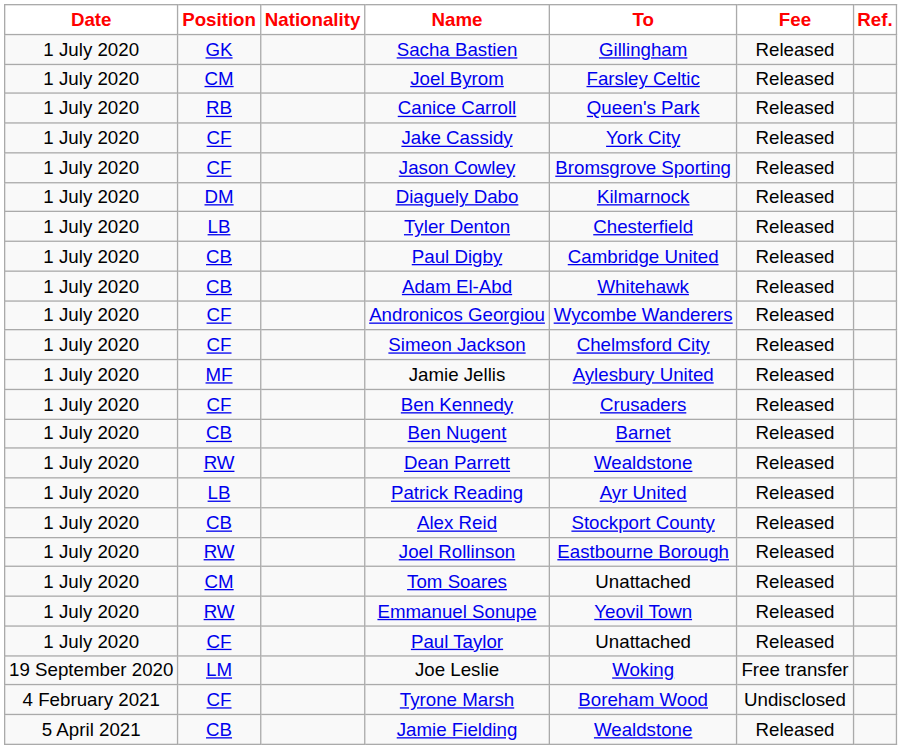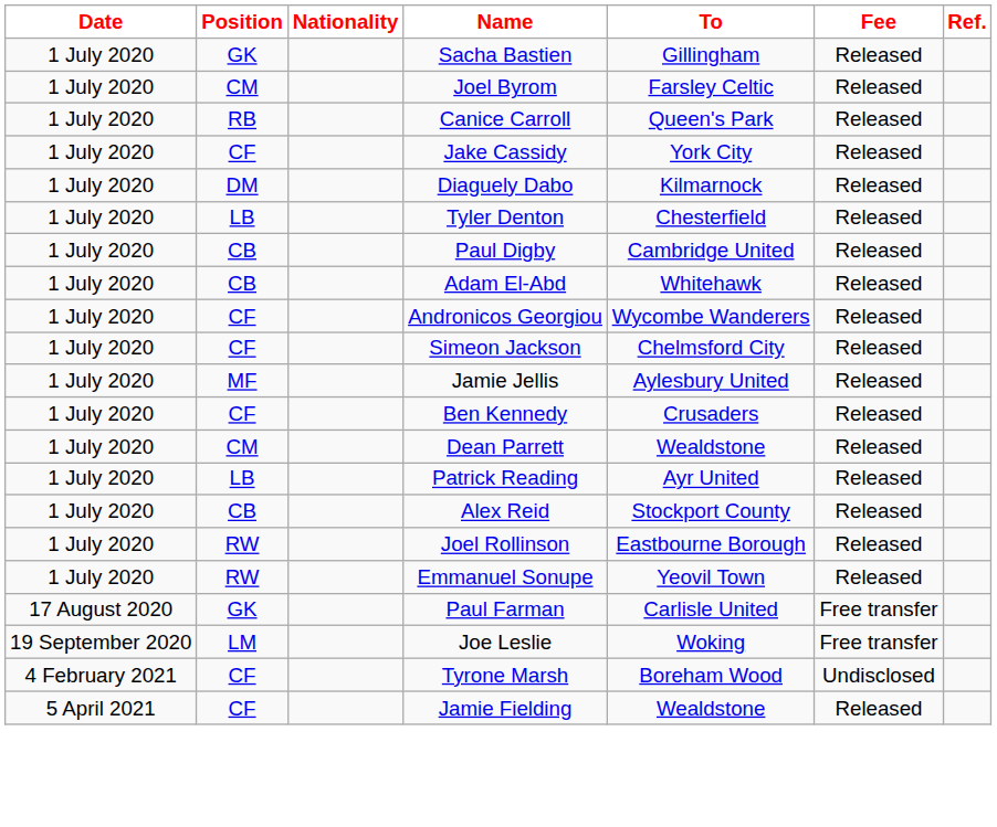- row: 1 July 2020 | CF | Jason Cowley | Bromsgrove Sporting | Released
- row: 1 July 2020 | CB | Ben Nugent | Barnet | Released
Dean Parrett | Position: RW -> CM
- row: 1 July 2020 | CM | Tom Soares | Unattached | Released
- row: 1 July 2020 | CF | Paul Taylor | Unattached | Released
+ row: 17 August 2020 | GK | Paul Farman | Carlisle United | Free transfer
Jamie Fielding | Position: CB -> CF
